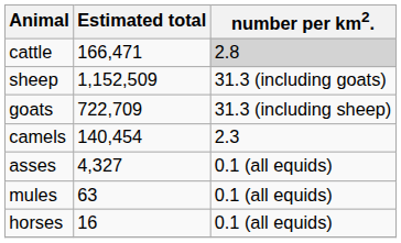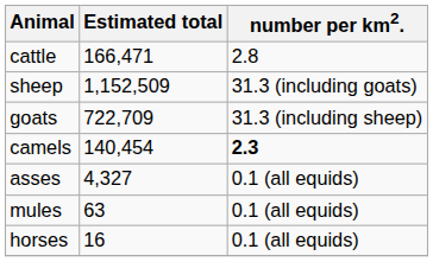cattle | number per km2.: lightgrey background -> no background
camels | number per km2.: normal -> bold
